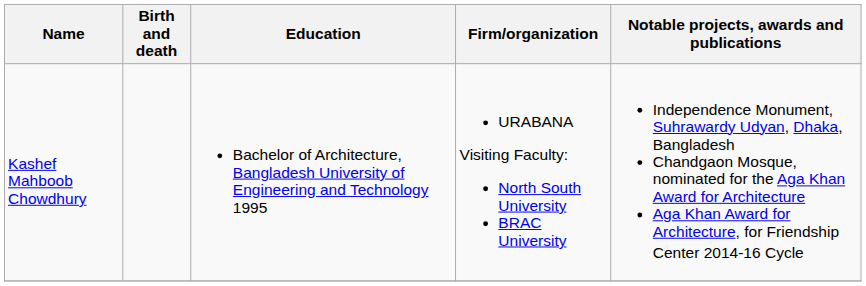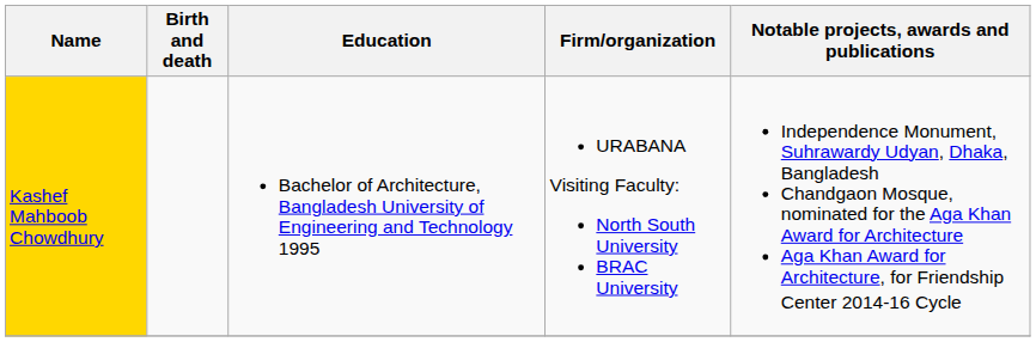Kashef Mahboob Chowdhury | Name: no background -> gold background
